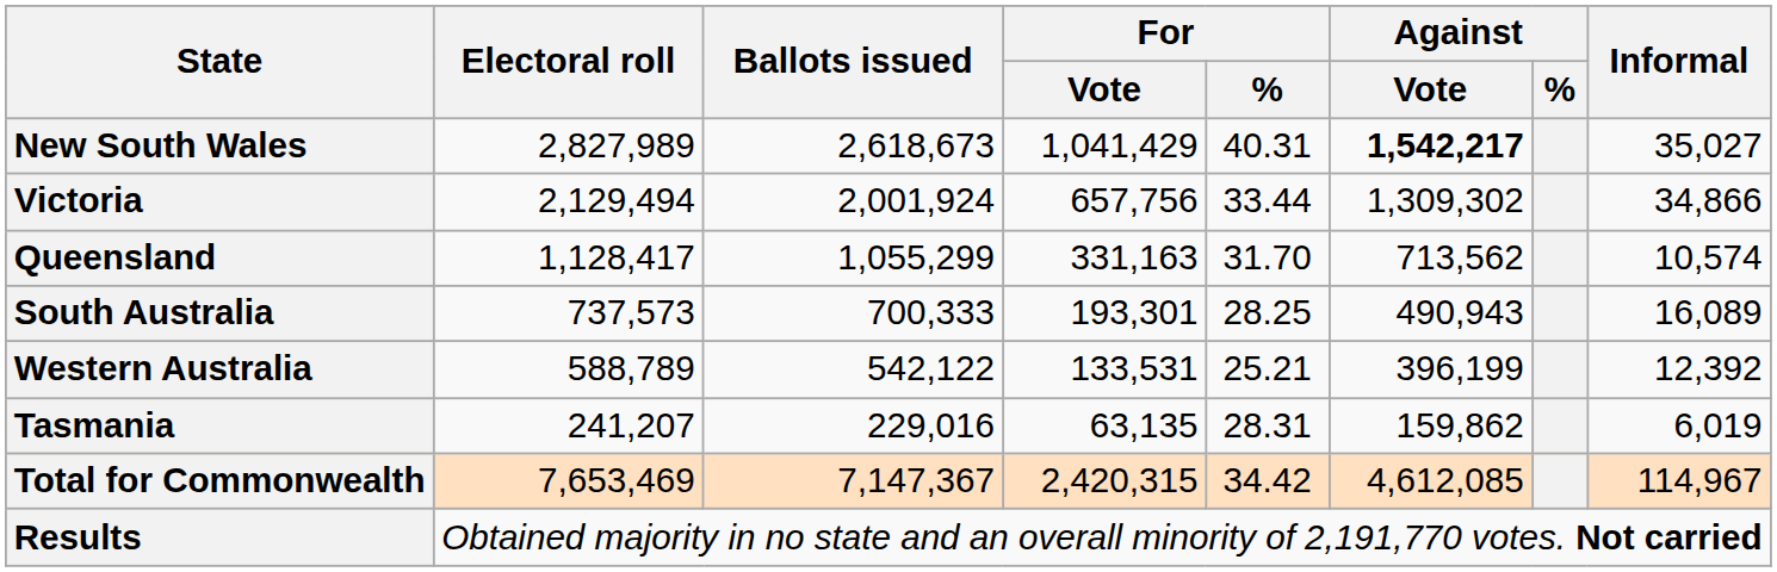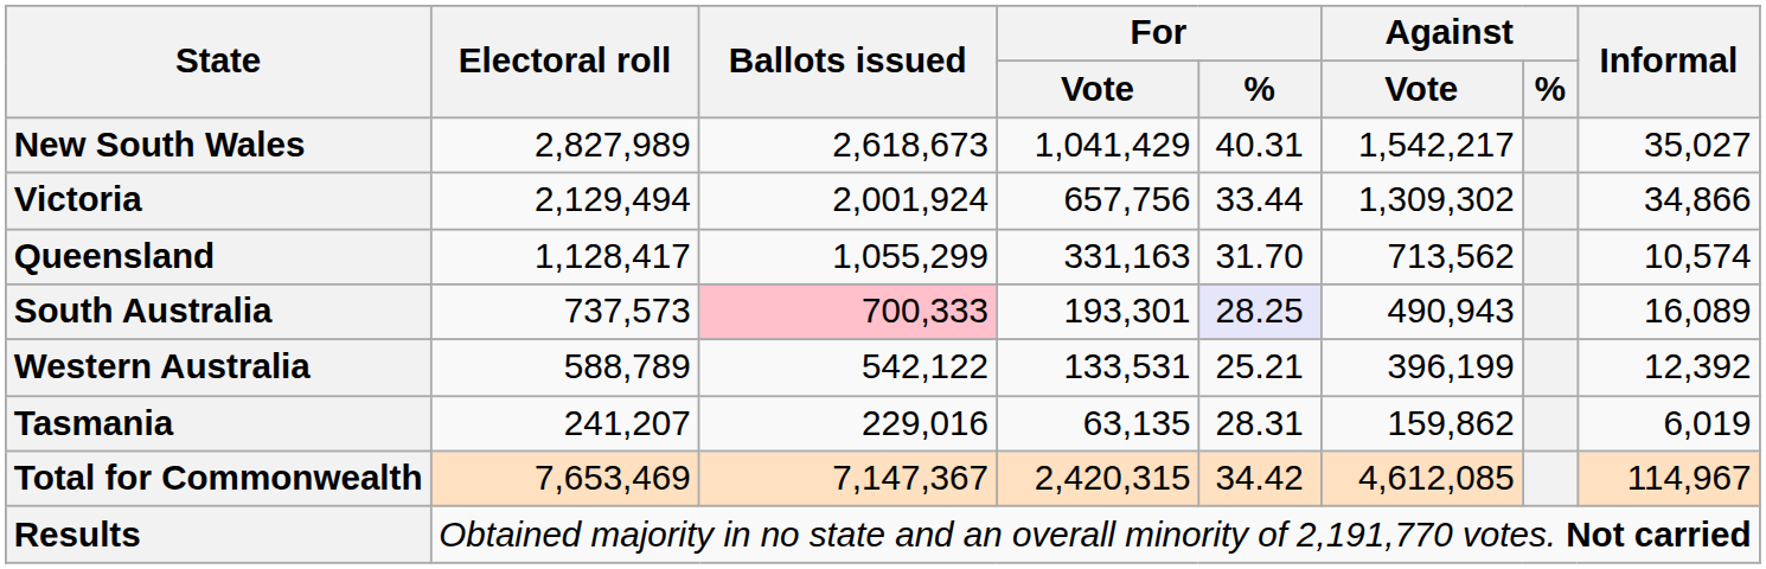New South Wales | Against / Vote: bold -> normal
South Australia | Ballots issued: no background -> pink background
South Australia | For / %: no background -> lavender background
